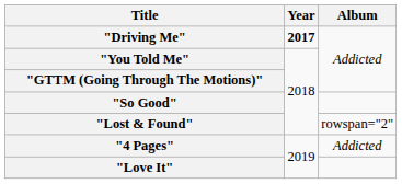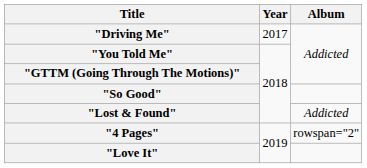"Driving Me" | Year: bold -> normal
"Lost & Found" | Album: rowspan="2" -> Addicted
"4 Pages" | Album: Addicted -> rowspan="2"
